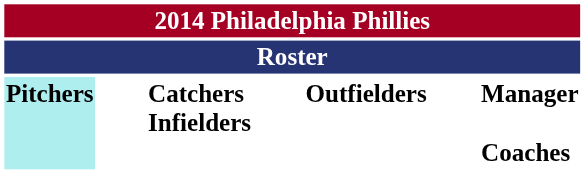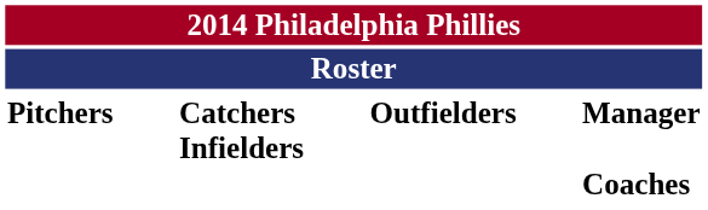Pitchers | column 1: paleturquoise background -> no background
